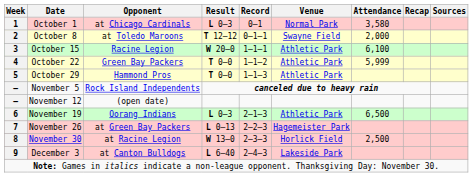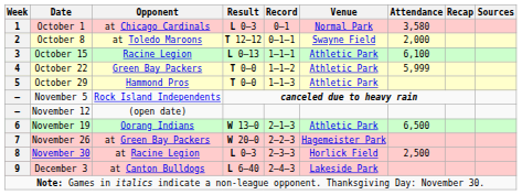3 | Result: W 20–0 -> L 0–13
6 | Result: L 0–3 -> W 13–0
7 | Result: L 0–13 -> W 20–0
8 | Result: W 13–0 -> L 0–3
